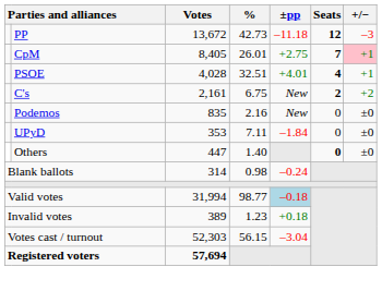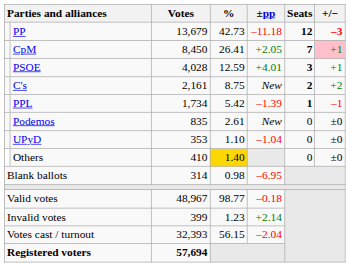PP | Votes: 13,672 -> 13,679
PP | +/−: normal -> bold
CpM | Votes: 8,405 -> 8,450
CpM | %: 26.01 -> 26.41
CpM | ±pp: +2.75 -> +2.05
PSOE | %: 32.51 -> 12.59
PSOE | Seats: 4 -> 3
C's | %: 6.75 -> 8.75
+ row: PPL | 1,734 | 5.42 | –1.39 | 1 | –1
Podemos | %: 2.16 -> 2.61
UPyD | %: 7.11 -> 1.10
UPyD | ±pp: –1.84 -> –1.04
Others | Votes: 447 -> 410
Others | %: no background -> gold background
Others | Seats: bold -> normal
Blank ballots | ±pp: –0.24 -> –6.95
Valid votes | Votes: 31,994 -> 48,967
Valid votes | ±pp: lightblue background -> no background
Invalid votes | Votes: 389 -> 399
Invalid votes | ±pp: +0.18 -> +2.14
Votes cast / turnout | Votes: 52,303 -> 32,393
Votes cast / turnout | ±pp: –3.04 -> –2.04
